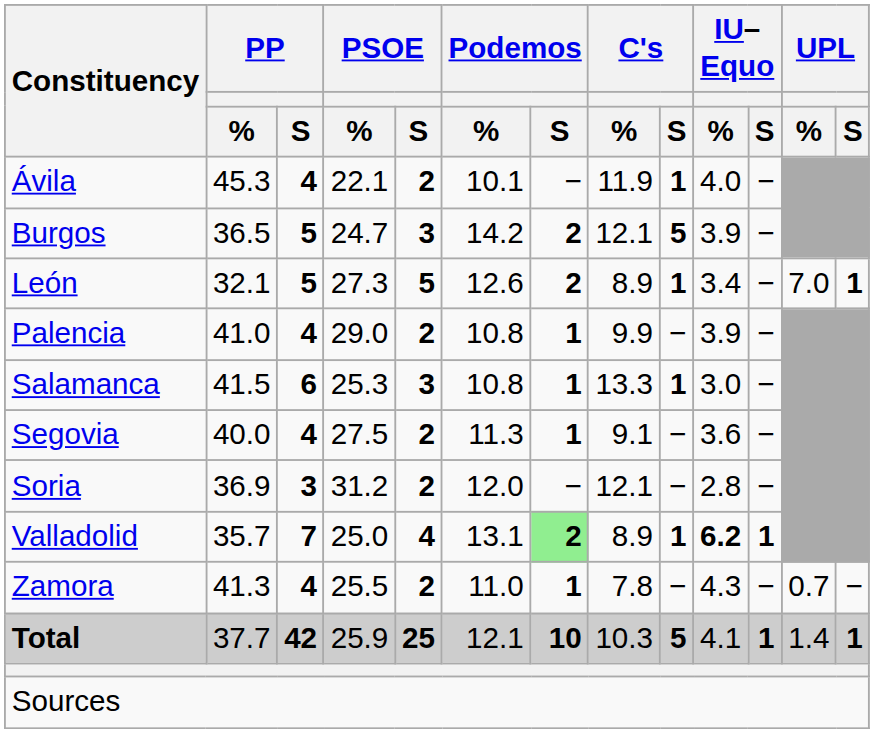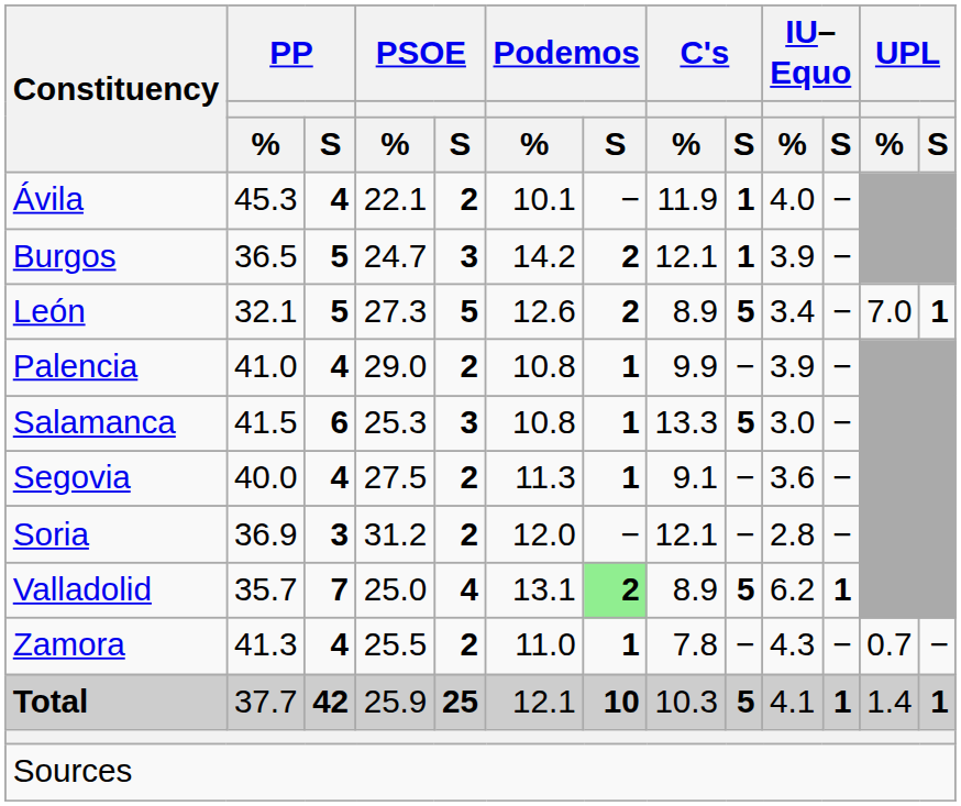Burgos | C's / S: 5 -> 1
León | C's / S: 1 -> 5
Salamanca | C's / S: 1 -> 5
Valladolid | C's / S: 1 -> 5
Valladolid | IU–Equo / %: bold -> normal
